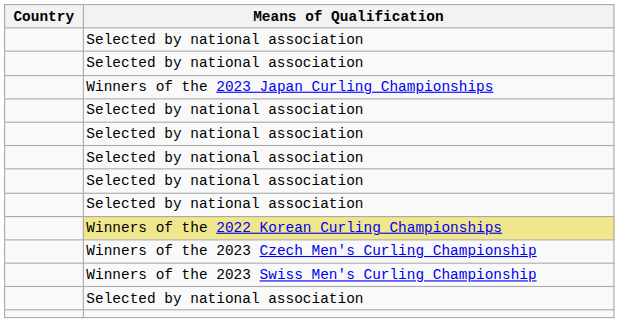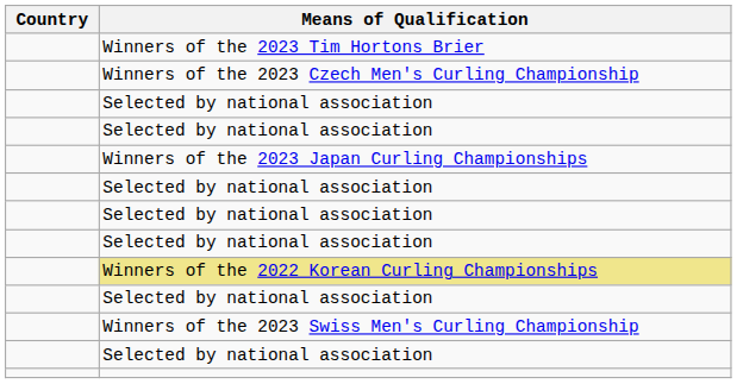row 2 | Means of Qualification: Selected by national association -> Winners of the 2023 Tim Hortons Brier
row 3 | Means of Qualification: Selected by national association -> Winners of the 2023 Czech Men's Curling Championship
row 4 | Means of Qualification: Winners of the 2023 Japan Curling Championships -> Selected by national association
row 6 | Means of Qualification: Selected by national association -> Winners of the 2023 Japan Curling Championships
row 11 | Means of Qualification: Winners of the 2023 Czech Men's Curling Championship -> Selected by national association
